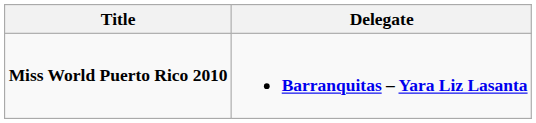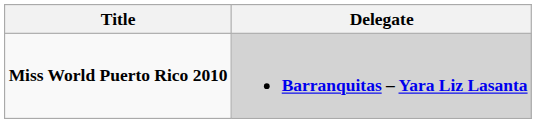Miss World Puerto Rico 2010 | Delegate: no background -> lightgrey background
